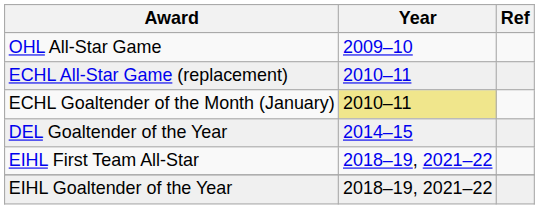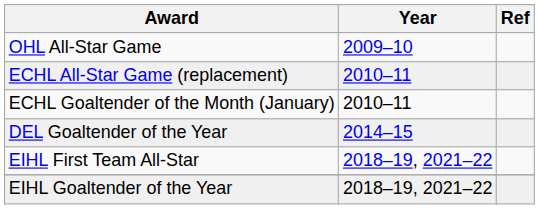ECHL Goaltender of the Month (January) | Year: khaki background -> no background
